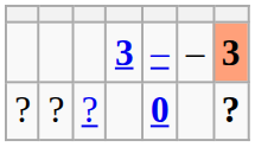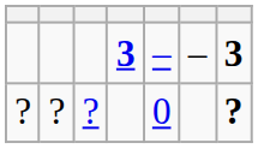row 2 | column 7: lightsalmon background -> no background
row 3 | column 5: bold -> normal
